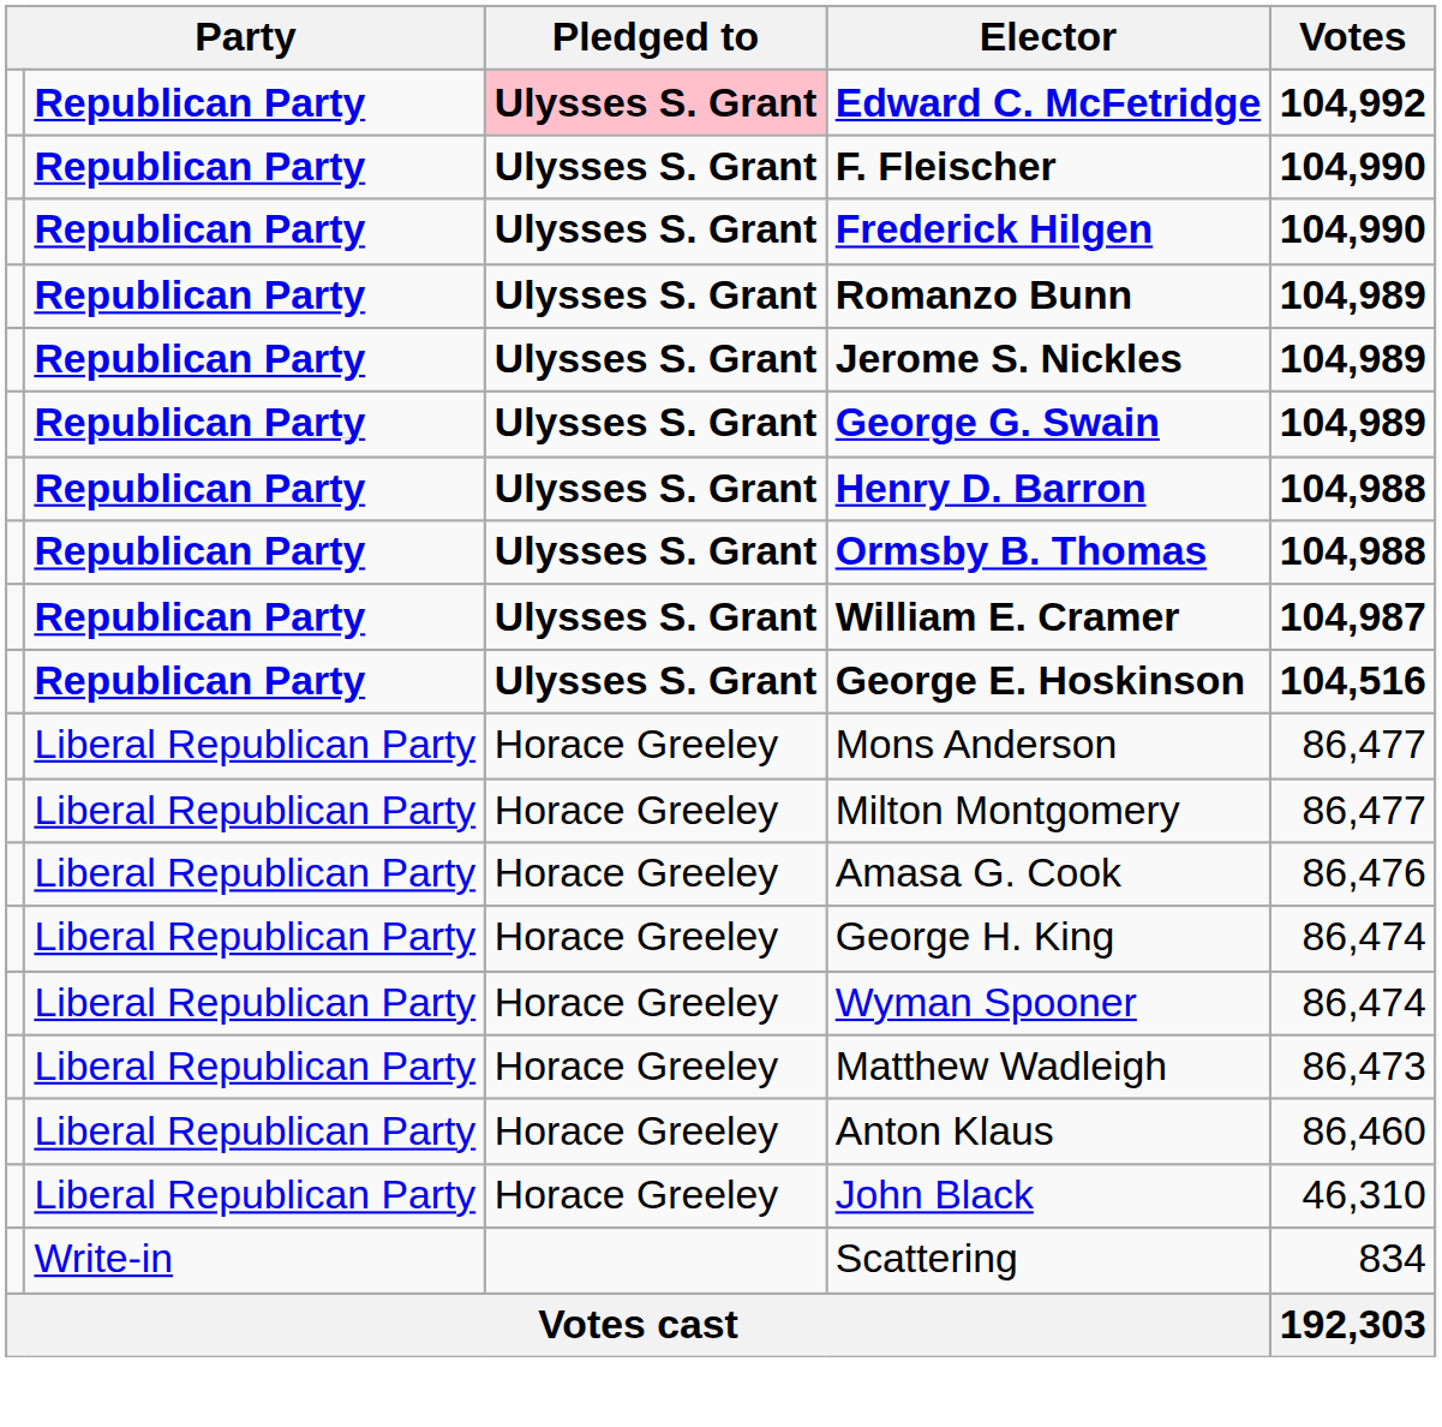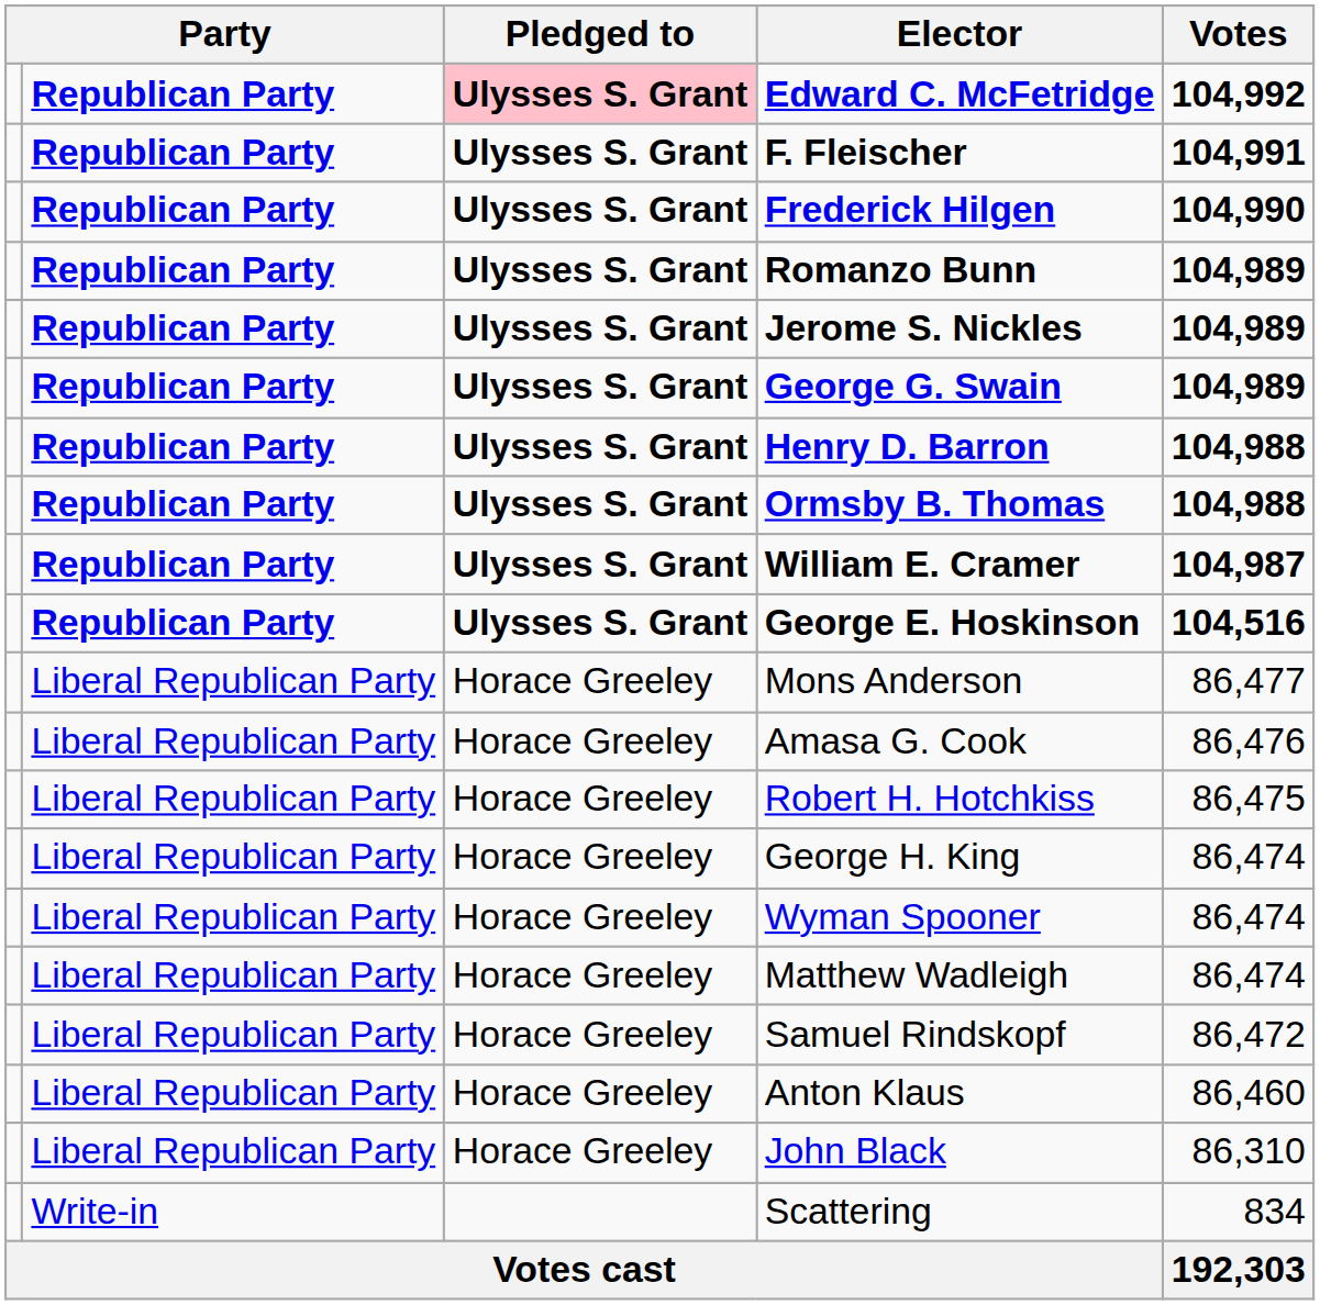F. Fleischer | Votes: 104,990 -> 104,991
- row: Liberal Republican Party | Horace Greeley | Milton Montgomery | 86,477
+ row: Liberal Republican Party | Horace Greeley | Robert H. Hotchkiss | 86,475
Matthew Wadleigh | Votes: 86,473 -> 86,474
+ row: Liberal Republican Party | Horace Greeley | Samuel Rindskopf | 86,472
John Black | Votes: 46,310 -> 86,310
